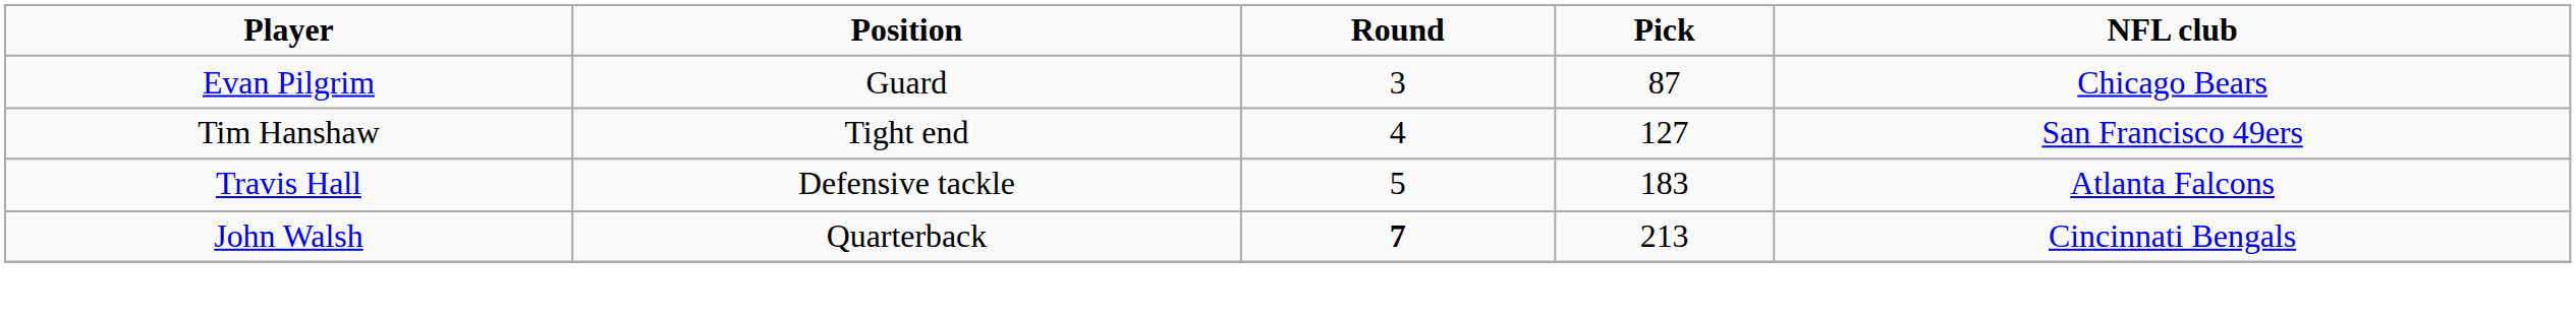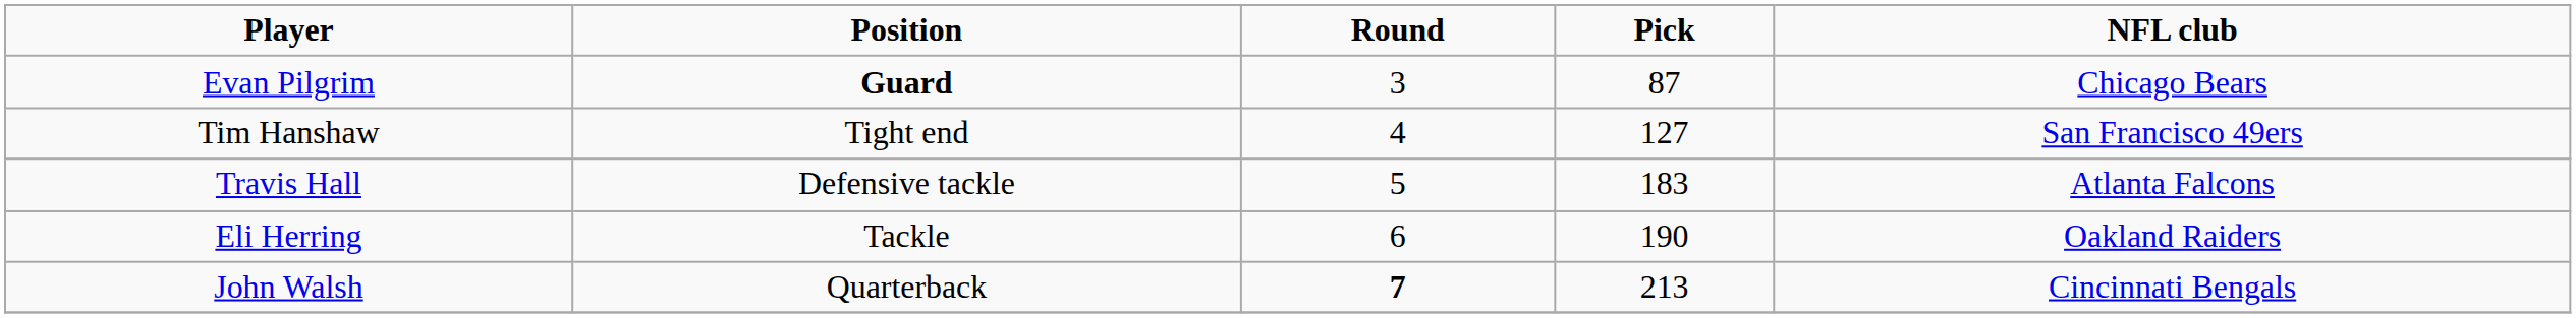Evan Pilgrim | Position: normal -> bold
+ row: Eli Herring | Tackle | 6 | 190 | Oakland Raiders
